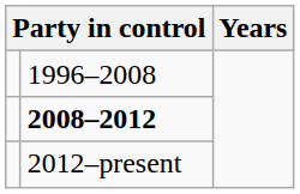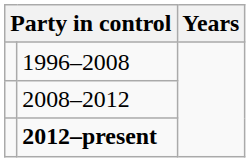2008–2012 | column 2: bold -> normal
2012–present | column 2: normal -> bold
